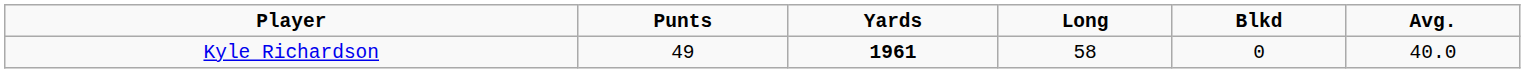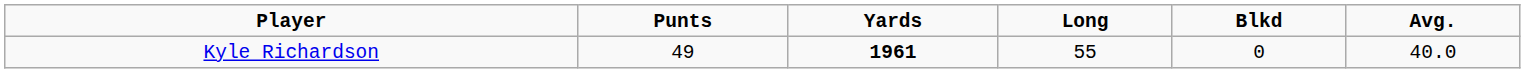Kyle Richardson | Long: 58 -> 55
